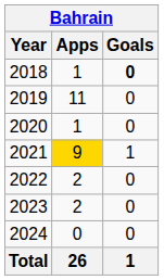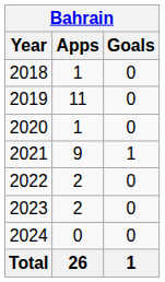2018 | Goals: bold -> normal
2021 | Apps: gold background -> no background
